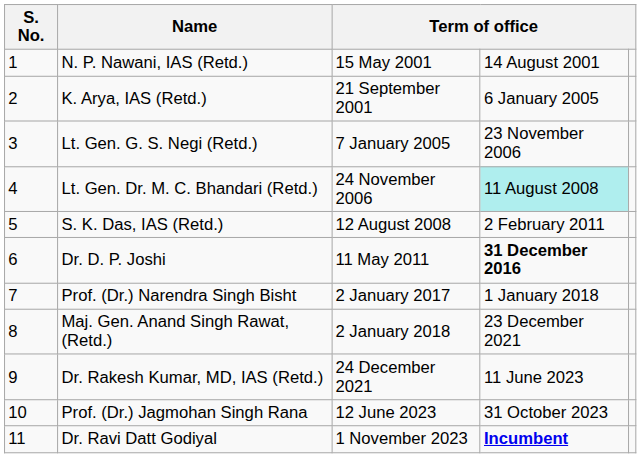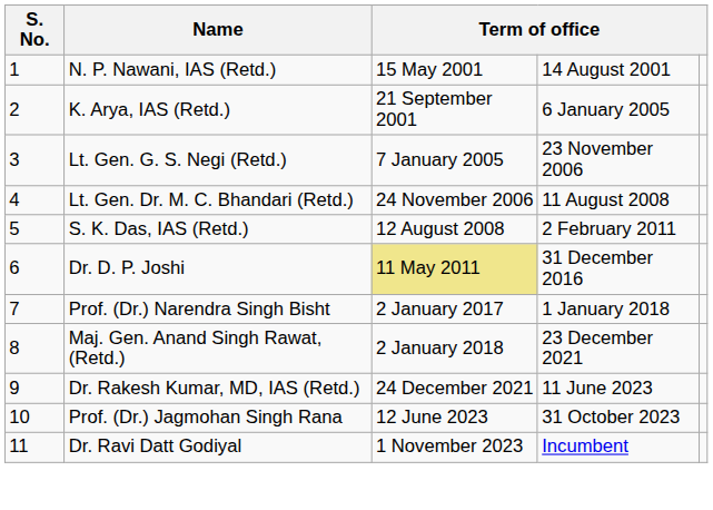Lt. Gen. Dr. M. C. Bhandari (Retd.) | column 4: paleturquoise background -> no background
Dr. D. P. Joshi | column 3: no background -> khaki background
Dr. D. P. Joshi | column 4: bold -> normal
Dr. Ravi Datt Godiyal | column 4: bold -> normal
